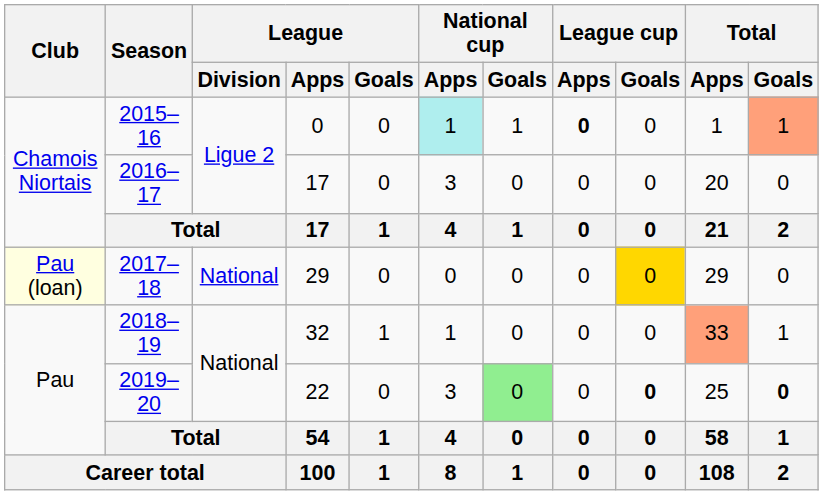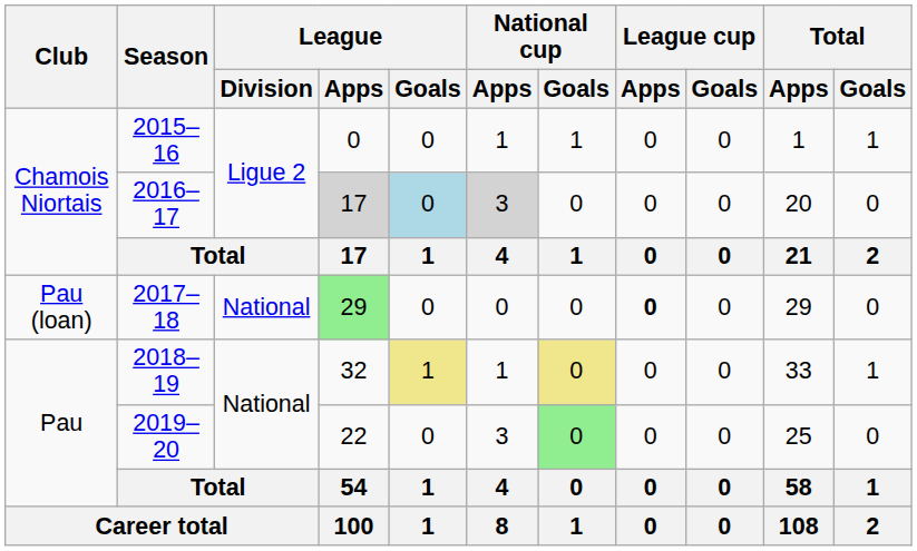2015–16 | National cup / Apps: paleturquoise background -> no background
2015–16 | League cup / Apps: bold -> normal
2015–16 | Total / Goals: lightsalmon background -> no background
2016–17 | League / Apps: no background -> lightgrey background
2016–17 | League / Goals: no background -> lightblue background
2016–17 | National cup / Apps: no background -> lightgrey background
2017–18 | Club: lightyellow background -> no background
2017–18 | League / Apps: no background -> lightgreen background
2017–18 | League cup / Apps: normal -> bold
2017–18 | League cup / Goals: gold background -> no background
2018–19 | League / Goals: no background -> khaki background
2018–19 | National cup / Goals: no background -> khaki background
2018–19 | Total / Apps: lightsalmon background -> no background
2019–20 | League cup / Goals: bold -> normal
2019–20 | Total / Goals: bold -> normal
